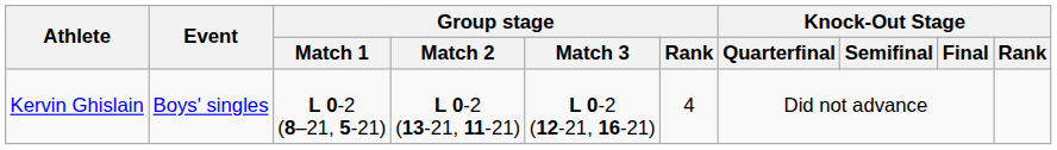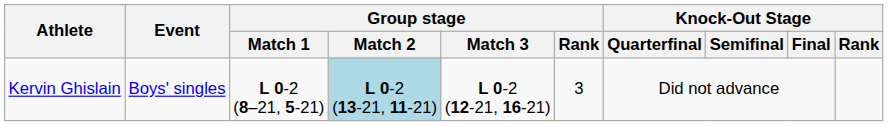Kervin Ghislain | Group stage / Match 2: no background -> lightblue background
Kervin Ghislain | Group stage / Rank: 4 -> 3
